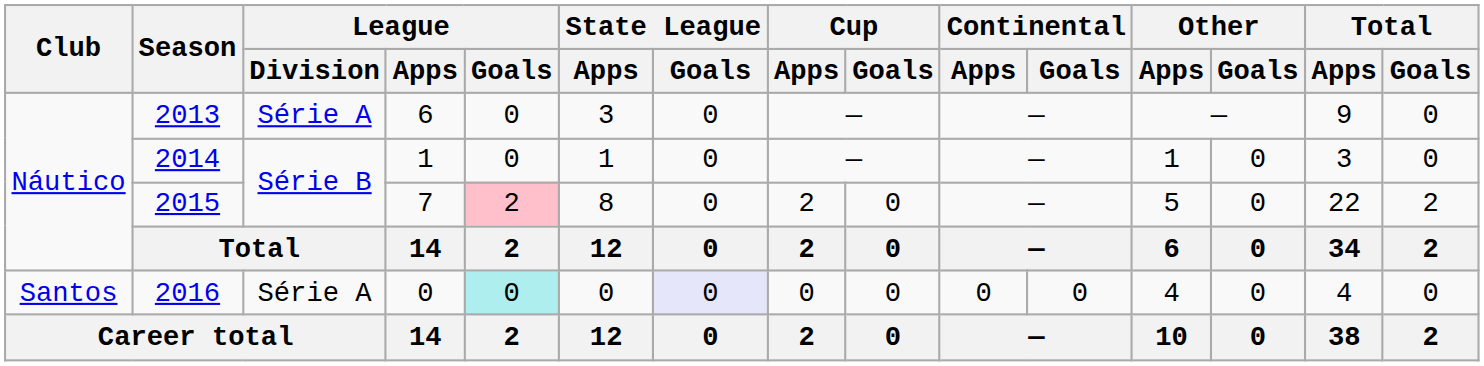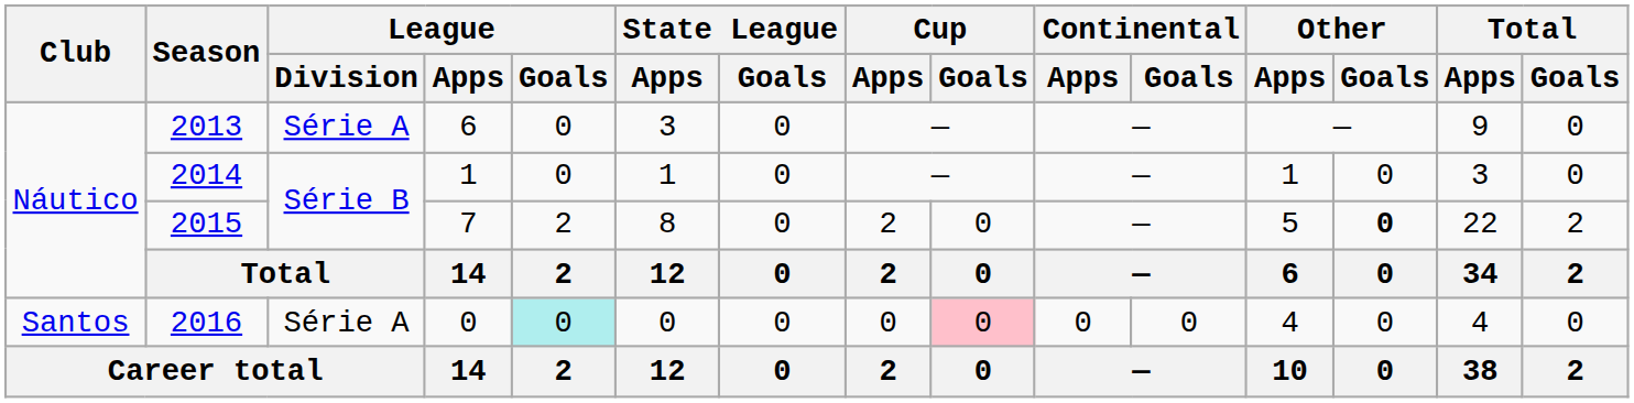2015 | League / Goals: pink background -> no background
2015 | Other / Goals: normal -> bold
2016 | State League / Goals: lavender background -> no background
2016 | Cup / Goals: no background -> pink background
